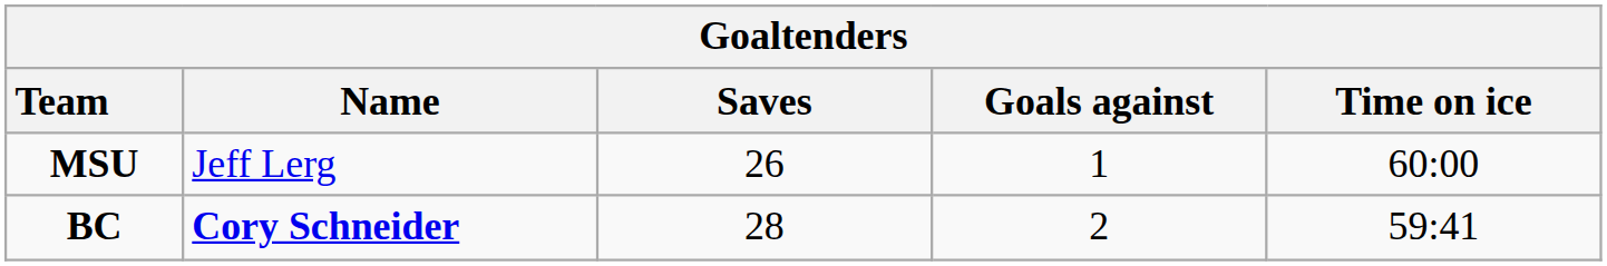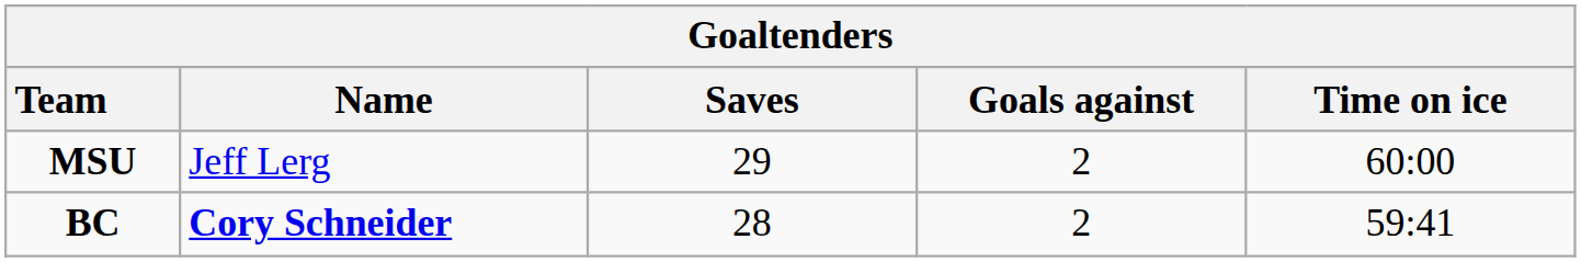MSU | Saves: 26 -> 29
MSU | Goals against: 1 -> 2
